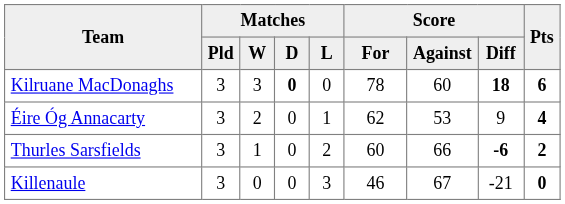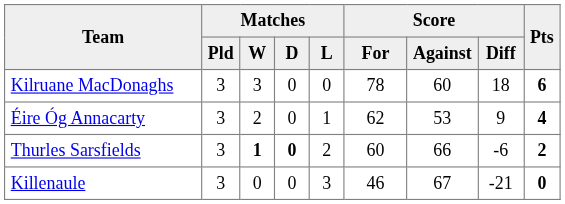Kilruane MacDonaghs | Matches / D: bold -> normal
Kilruane MacDonaghs | Score / Diff: bold -> normal
Thurles Sarsfields | Matches / W: normal -> bold
Thurles Sarsfields | Matches / D: normal -> bold
Thurles Sarsfields | Score / Diff: bold -> normal
